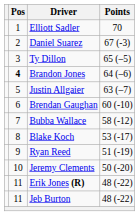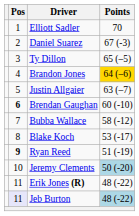Brandon Jones | Pos: bold -> normal
Brandon Jones | Points: no background -> gold background
Brendan Gaughan | Pos: normal -> bold
Ryan Reed | Pos: normal -> bold
Jeremy Clements | Points: no background -> lightblue background
Jeb Burton | Pos: no background -> lavender background
Jeb Burton | Points: no background -> lightblue background
